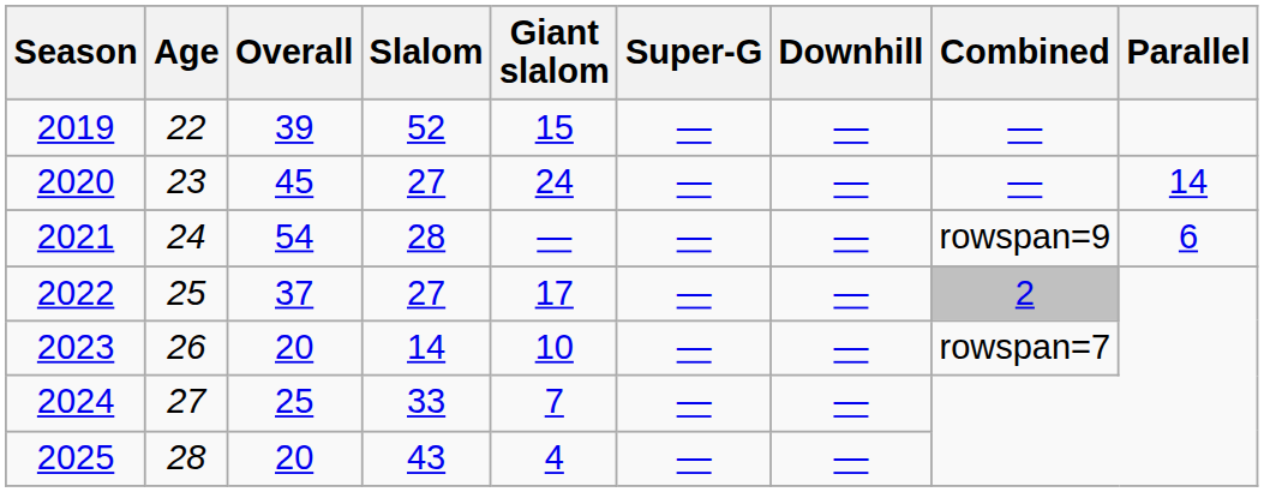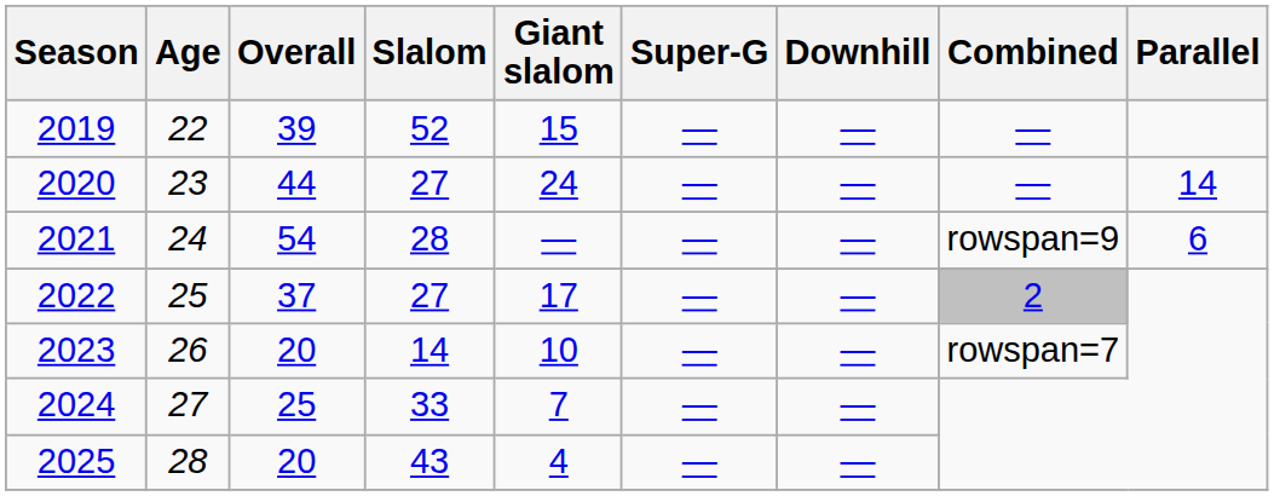2020 | Overall: 45 -> 44
